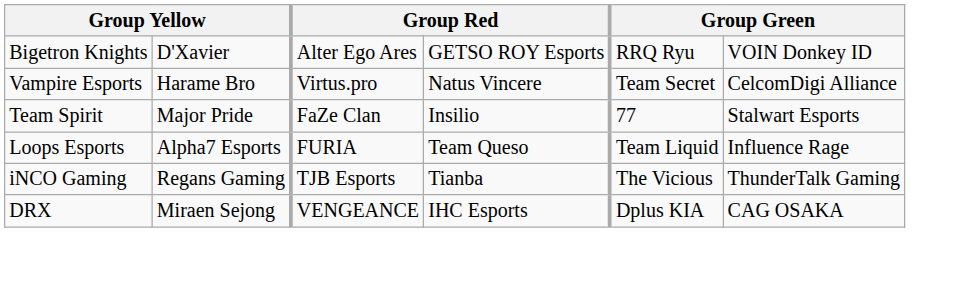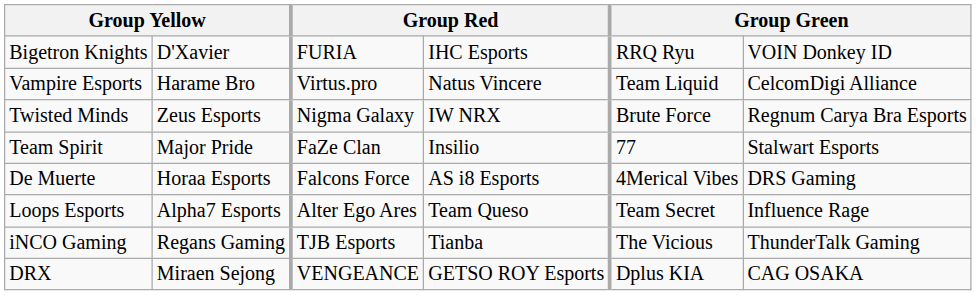Bigetron Knights | column 3: Alter Ego Ares -> FURIA
Bigetron Knights | column 4: GETSO ROY Esports -> IHC Esports
Vampire Esports | column 5: Team Secret -> Team Liquid
+ row: Twisted Minds | Zeus Esports | Nigma Galaxy | IW NRX | Brute Force | Regnum Carya Bra Esports
+ row: De Muerte | Horaa Esports | Falcons Force | AS i8 Esports | 4Merical Vibes | DRS Gaming
Loops Esports | column 3: FURIA -> Alter Ego Ares
Loops Esports | column 5: Team Liquid -> Team Secret
DRX | column 4: IHC Esports -> GETSO ROY Esports
